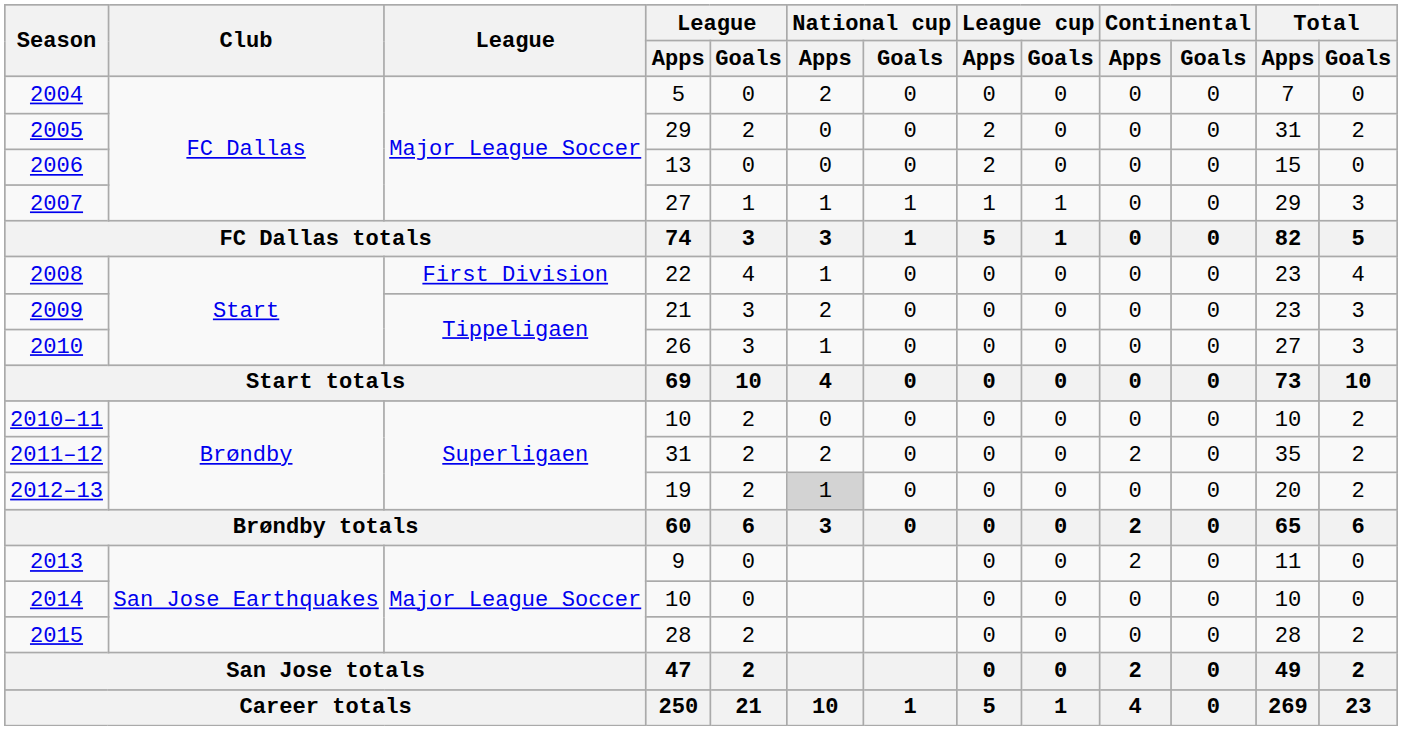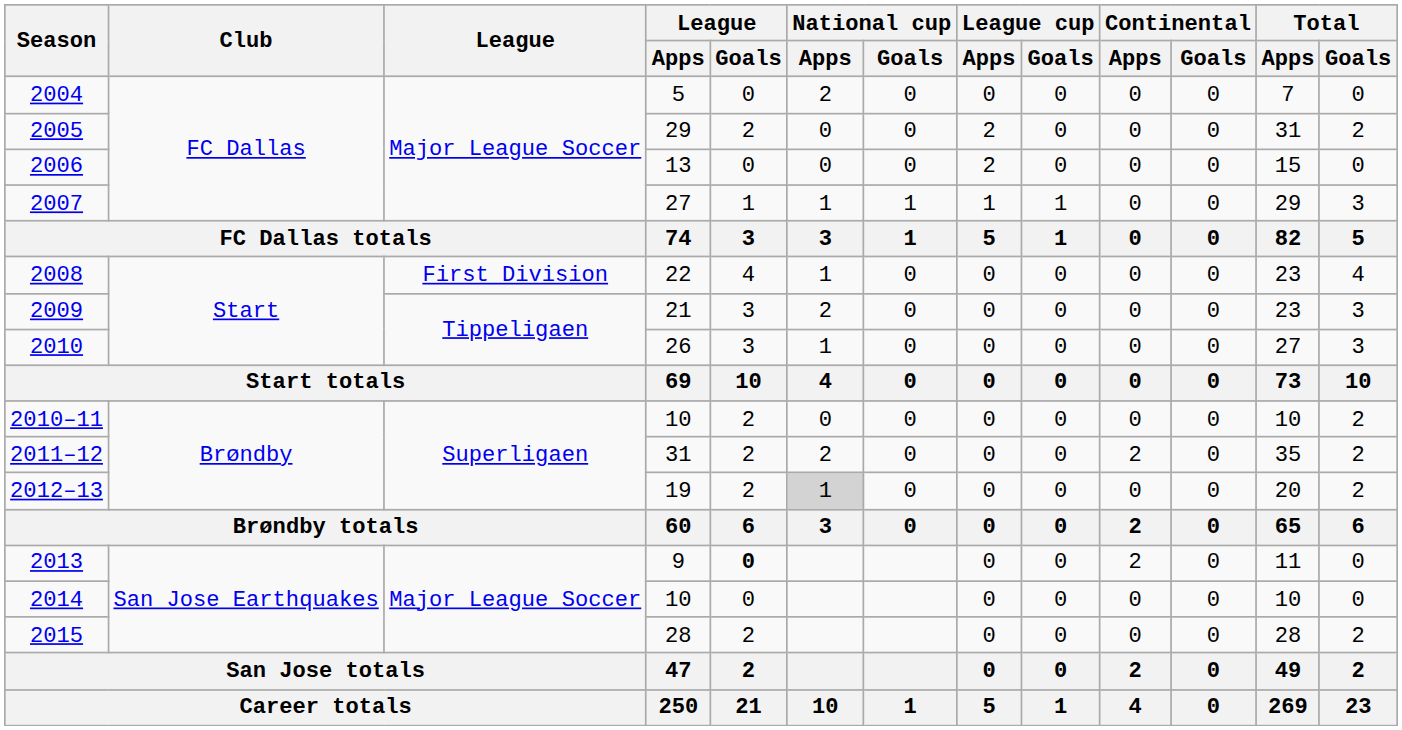2013 | League / Goals: normal -> bold
